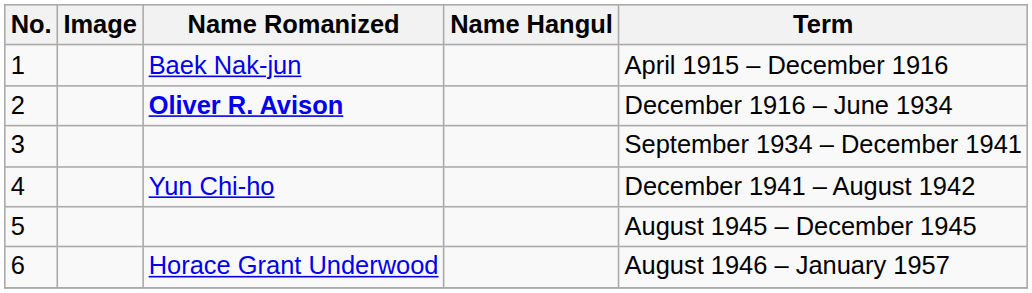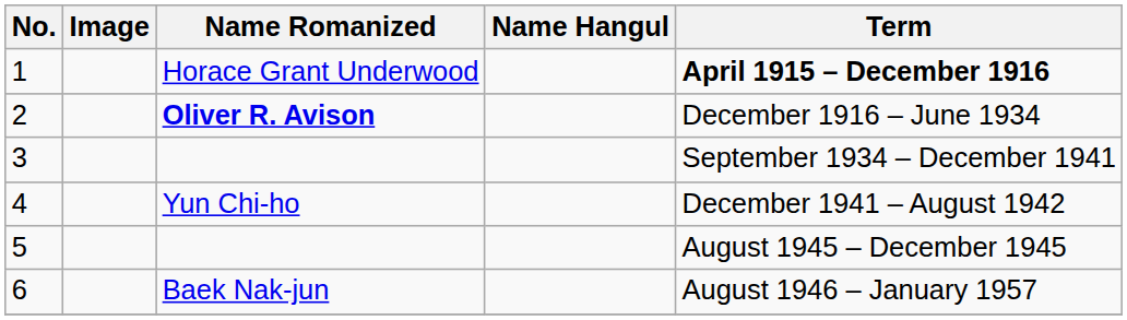1 | Name Romanized: Baek Nak-jun -> Horace Grant Underwood
1 | Term: normal -> bold
6 | Name Romanized: Horace Grant Underwood -> Baek Nak-jun
